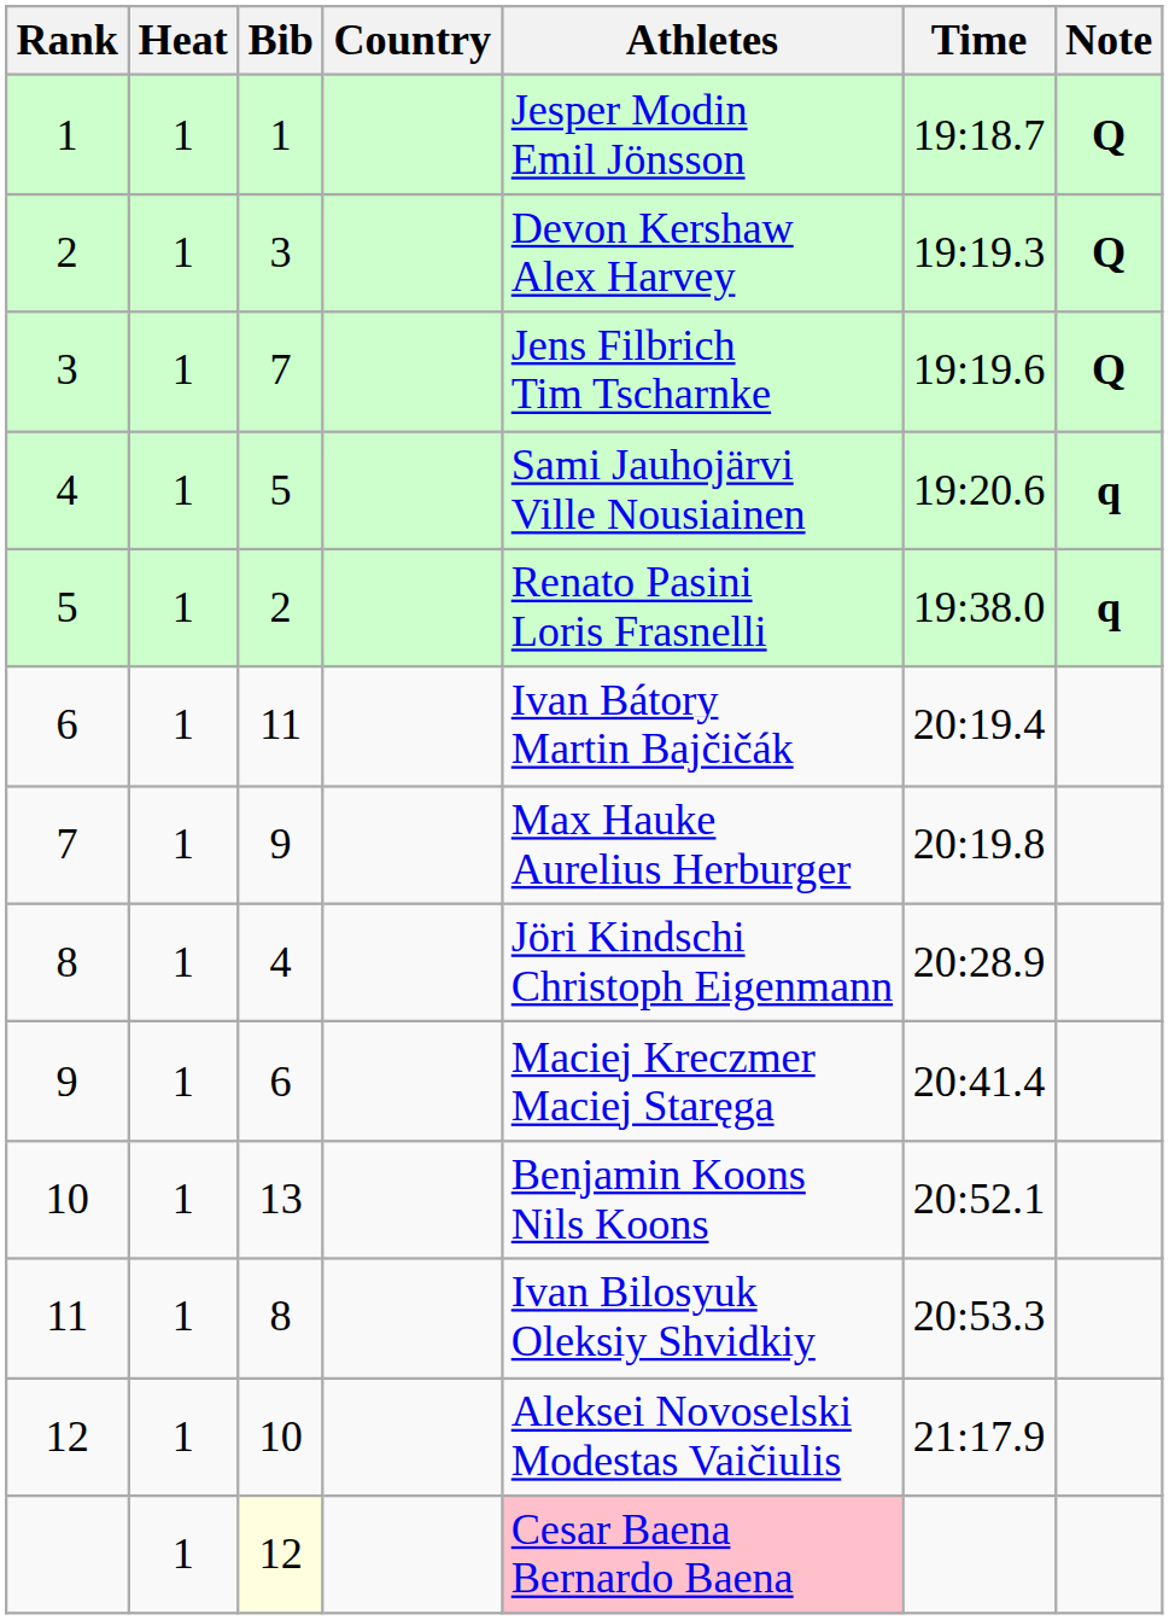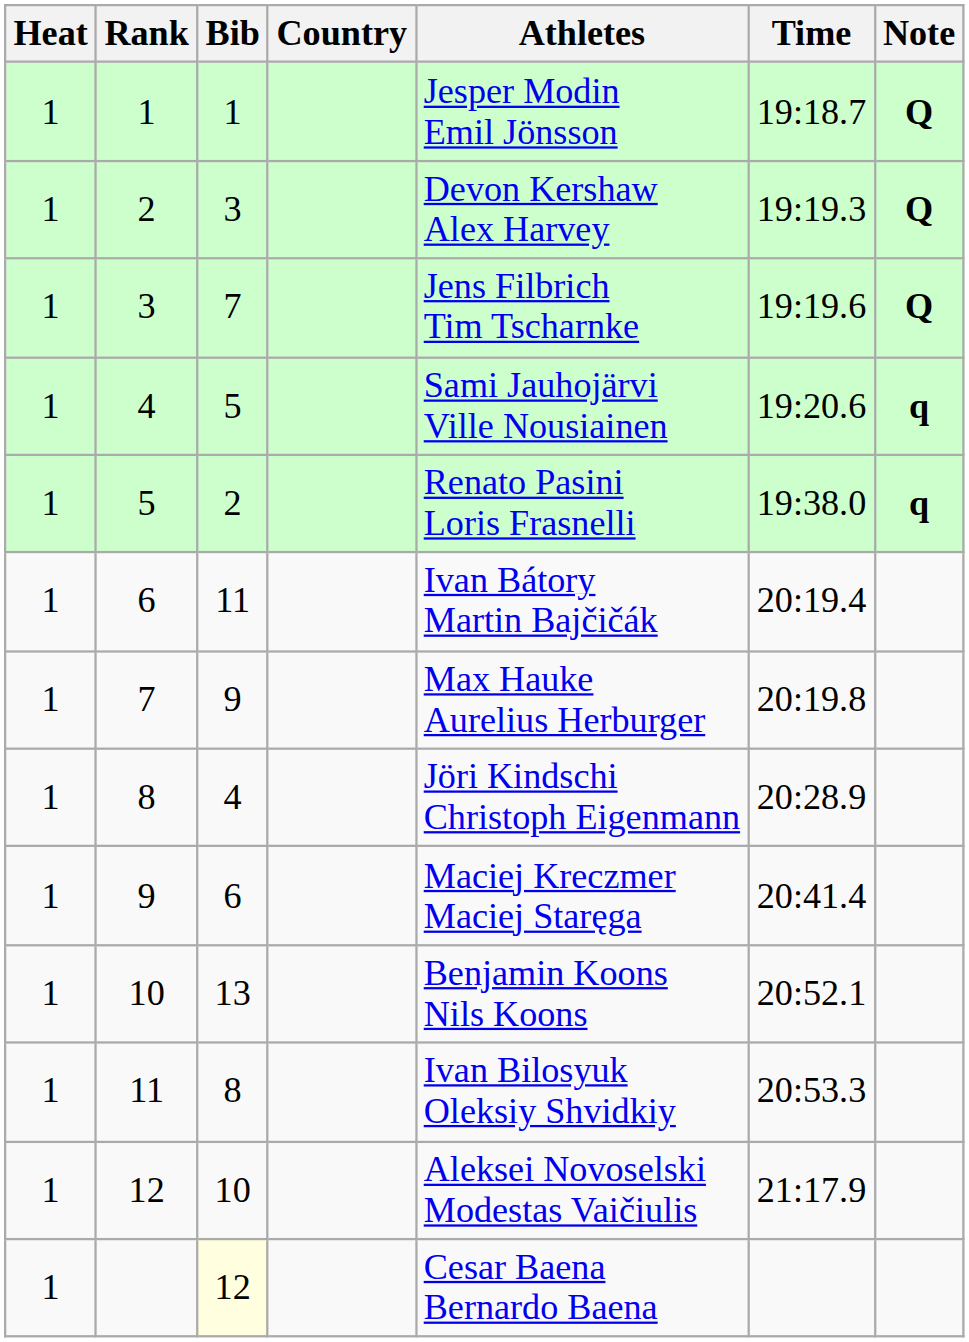columns swapped: Rank <-> Heat
row 14 | Athletes: pink background -> no background
